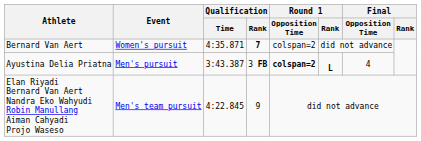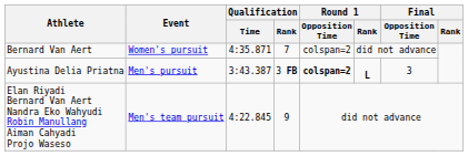Bernard Van Aert | Qualification / Rank: bold -> normal
Ayustina Delia Priatna | Final / Opposition Time: 4 -> 3
